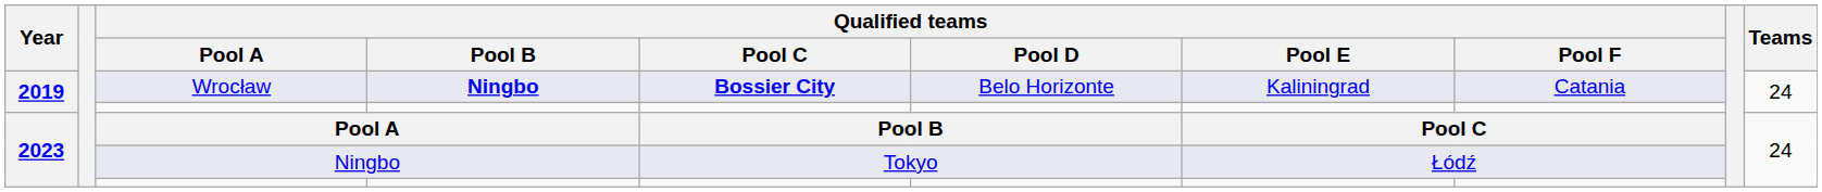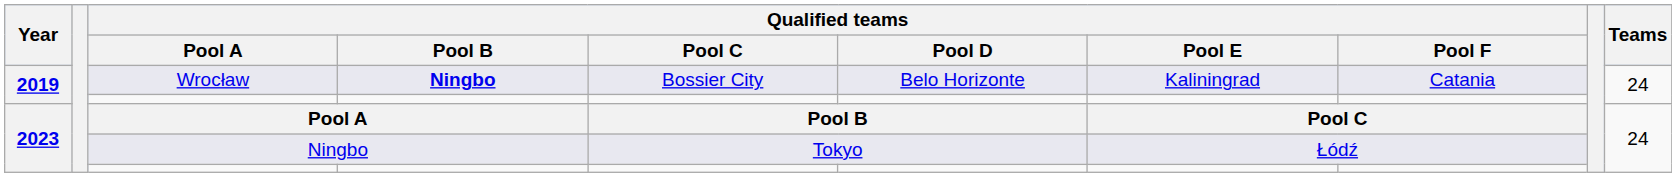Wrocław | Qualified teams / Pool C: bold -> normal
